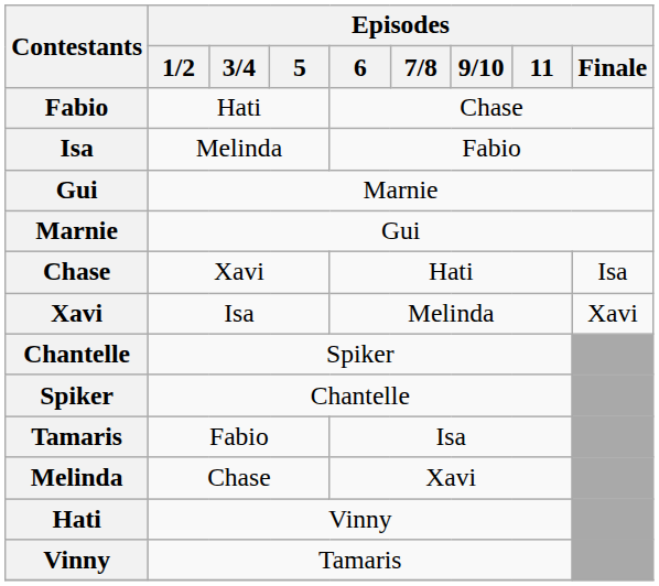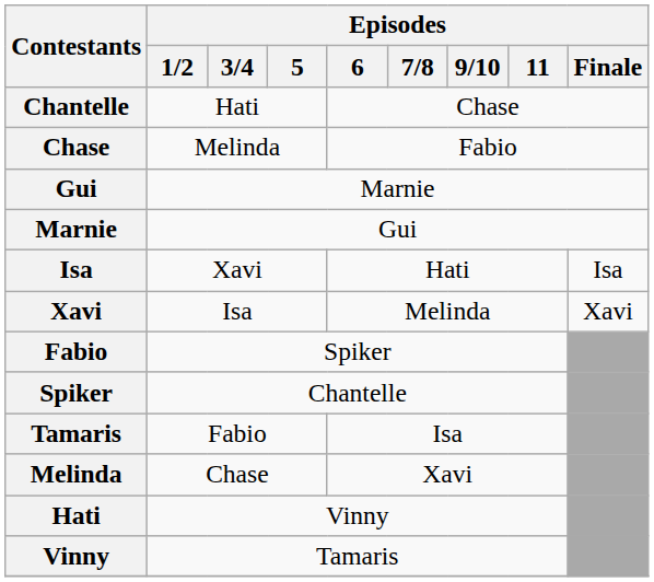row 3 | Contestants: Fabio -> Chantelle
row 4 | Contestants: Isa -> Chase
row 7 | Contestants: Chase -> Isa
row 9 | Contestants: Chantelle -> Fabio
